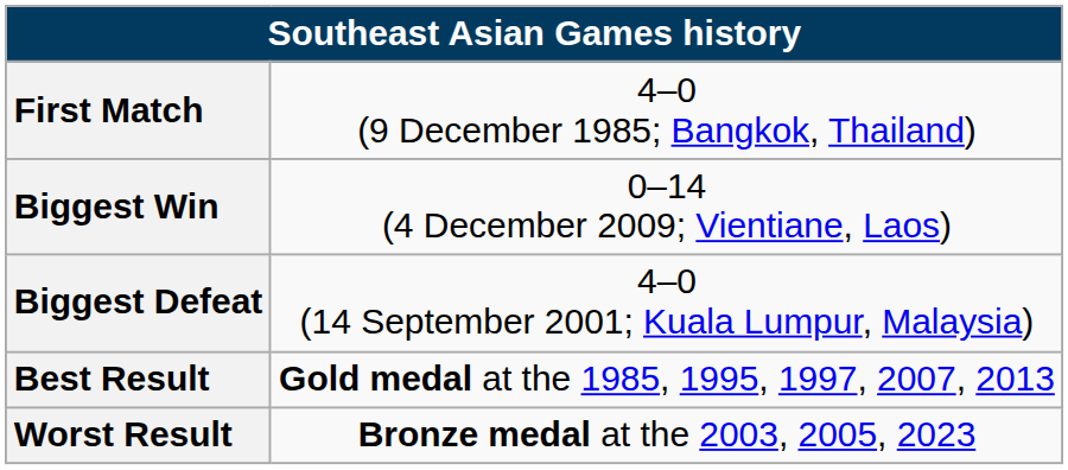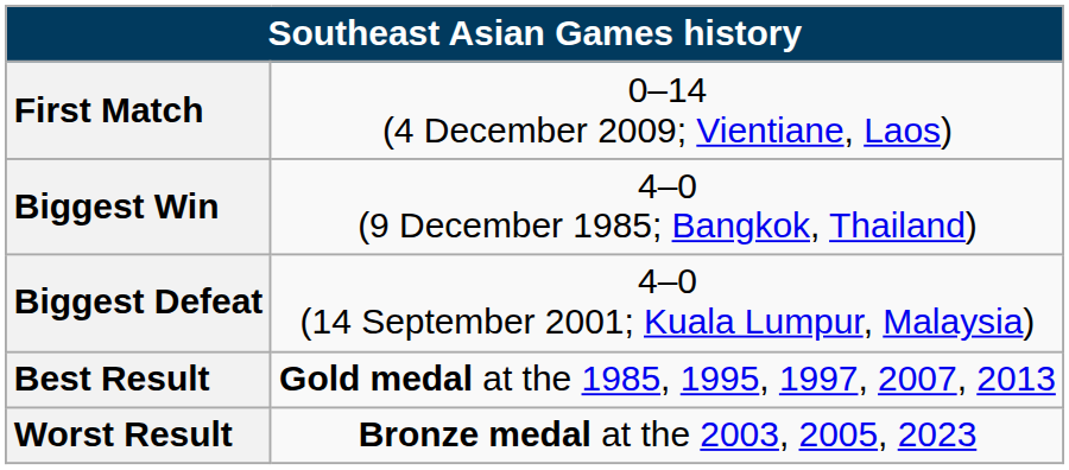First Match | column 2: 4–0 (9 December 1985; Bangkok, Thailand) -> 0–14 (4 December 2009; Vientiane, Laos)
Biggest Win | column 2: 0–14 (4 December 2009; Vientiane, Laos) -> 4–0 (9 December 1985; Bangkok, Thailand)
